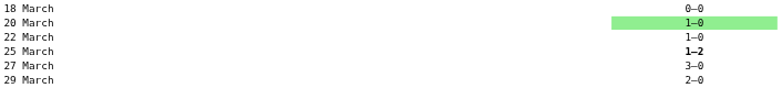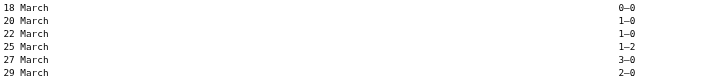20 March | column 2: lightgreen background -> no background
25 March | column 2: bold -> normal
